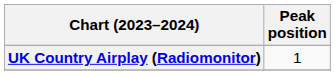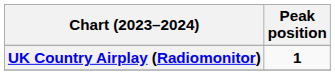UK Country Airplay (Radiomonitor) | Peak position: normal -> bold
